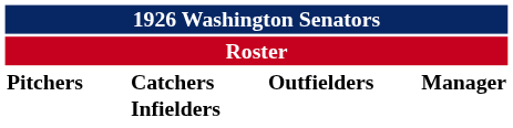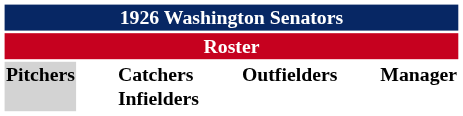Pitchers | column 1: no background -> lightgrey background
